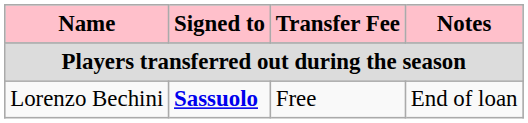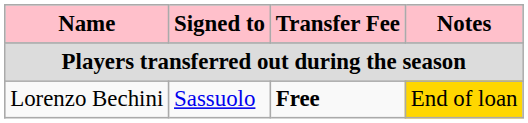Lorenzo Bechini | Signed to: bold -> normal
Lorenzo Bechini | Transfer Fee: normal -> bold
Lorenzo Bechini | Notes: no background -> gold background
